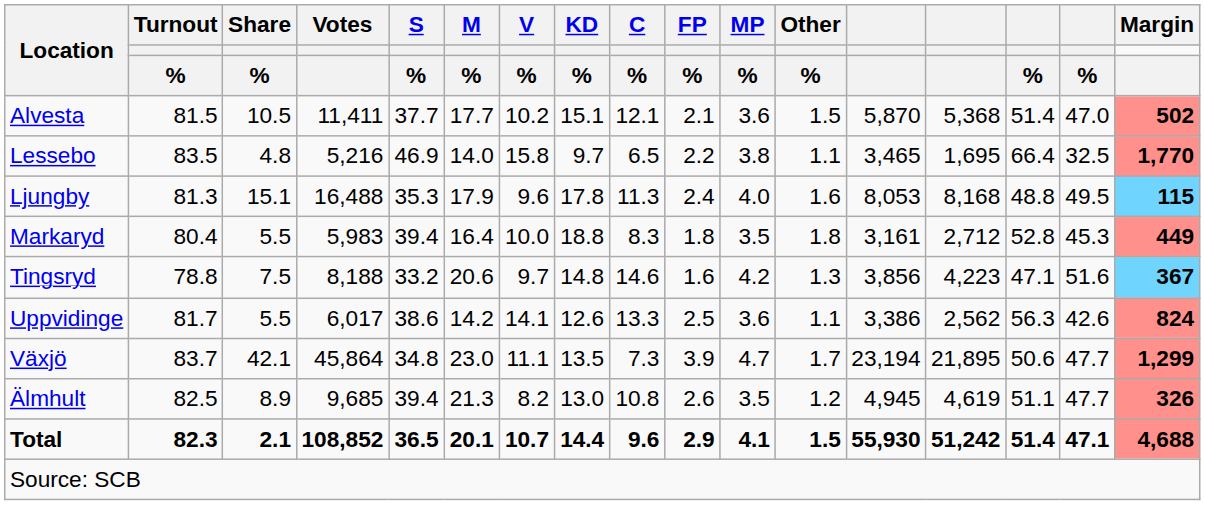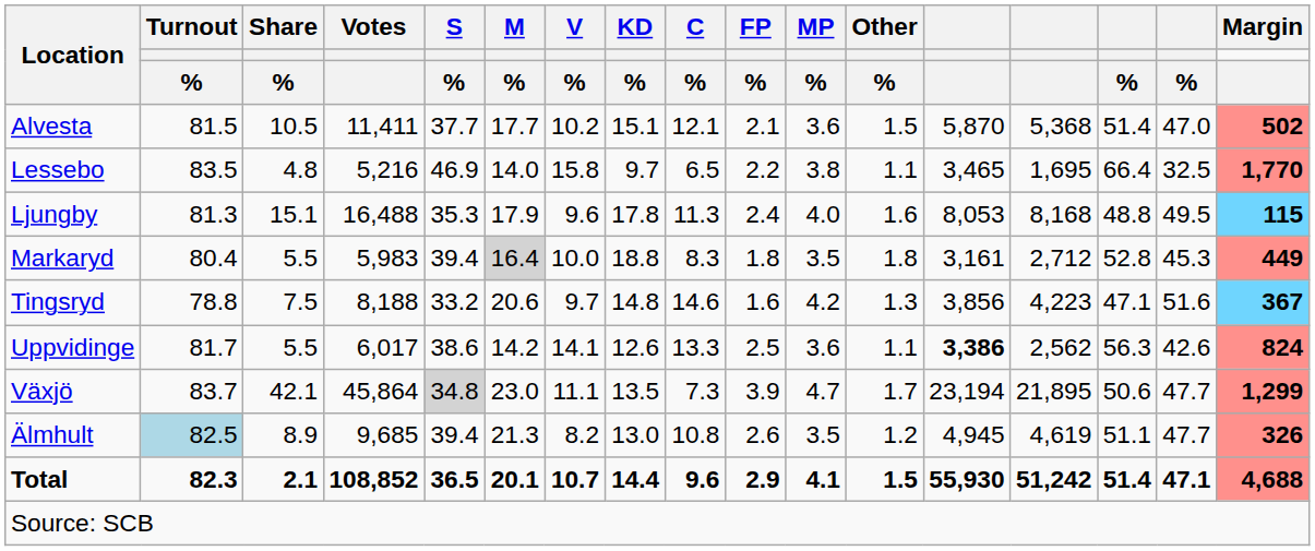Markaryd | M / %: no background -> lightgrey background
Uppvidinge | column 13: normal -> bold
Växjö | S / %: no background -> lightgrey background
Älmhult | Turnout / %: no background -> lightblue background
